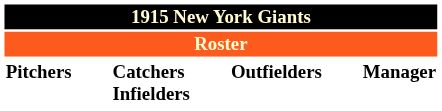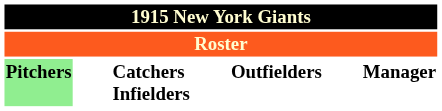Pitchers | column 1: no background -> lightgreen background
